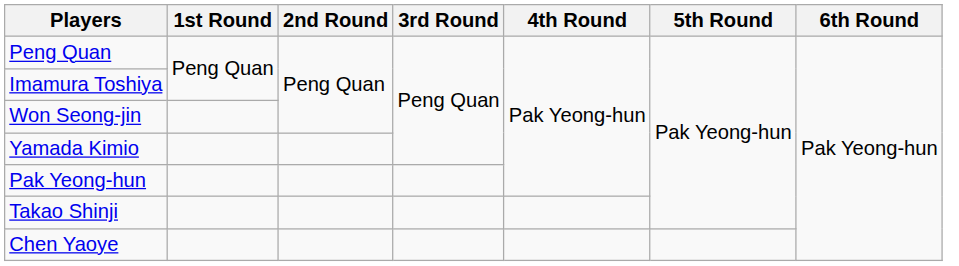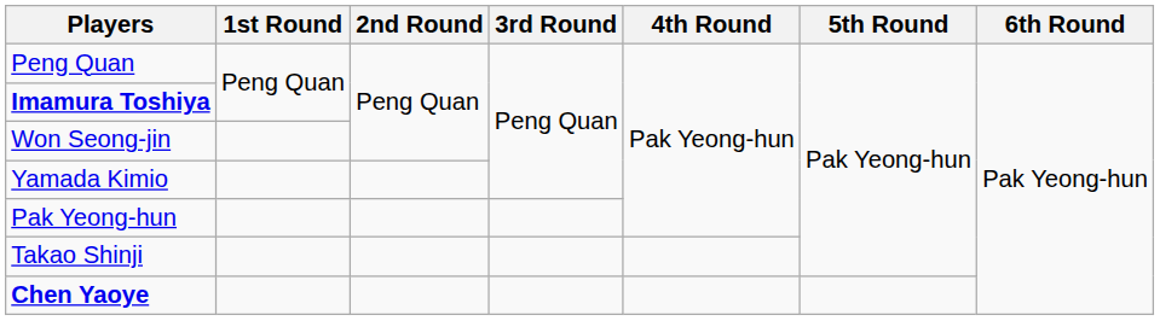Imamura Toshiya | Players: normal -> bold
Chen Yaoye | Players: normal -> bold
